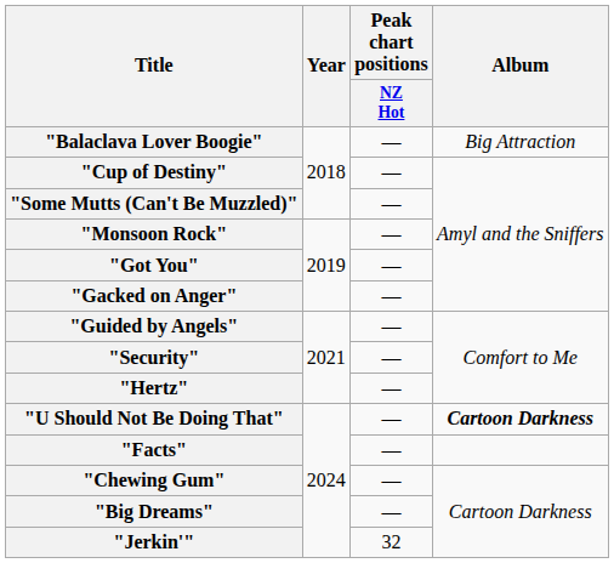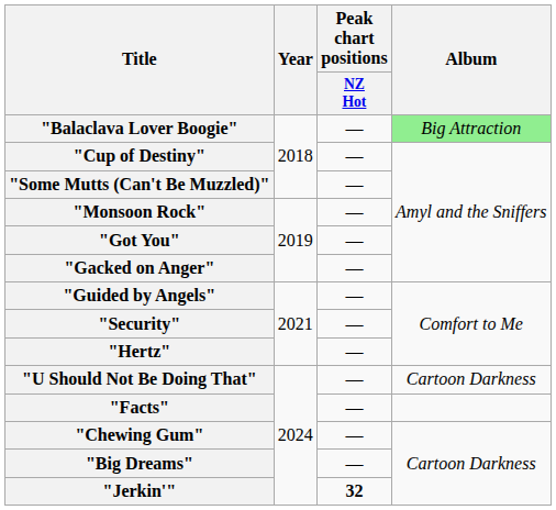"Balaclava Lover Boogie" | Album: no background -> lightgreen background
"U Should Not Be Doing That" | Album: bold -> normal
"Jerkin'" | Peak chart positions / NZ Hot: normal -> bold
